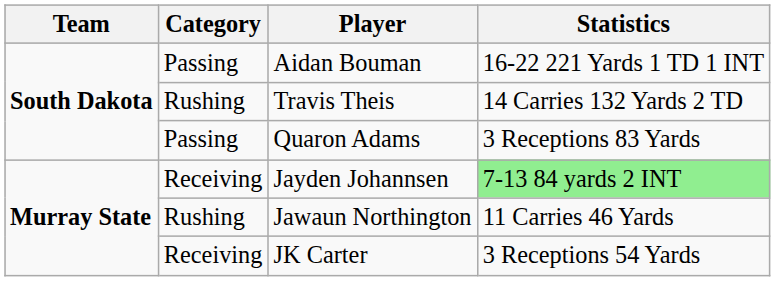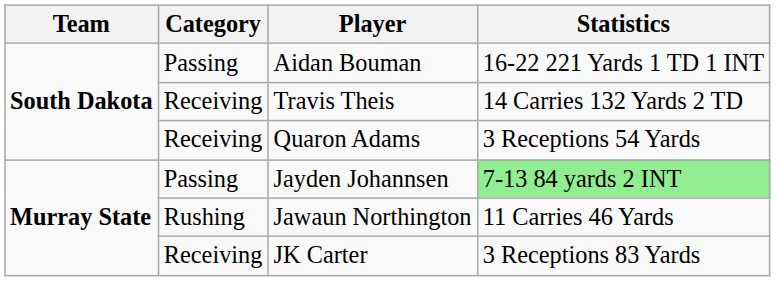Travis Theis | Category: Rushing -> Receiving
Quaron Adams | Category: Passing -> Receiving
Quaron Adams | Statistics: 3 Receptions 83 Yards -> 3 Receptions 54 Yards
Jayden Johannsen | Category: Receiving -> Passing
JK Carter | Statistics: 3 Receptions 54 Yards -> 3 Receptions 83 Yards
